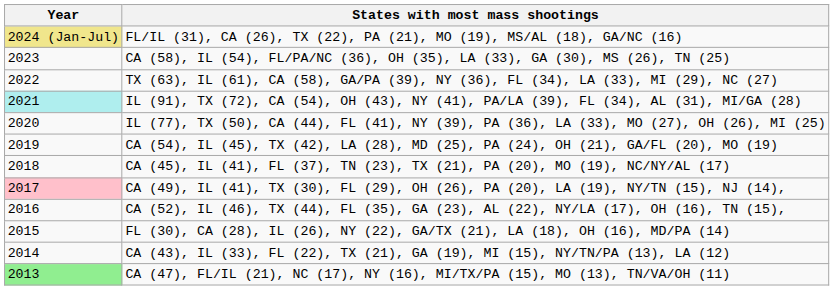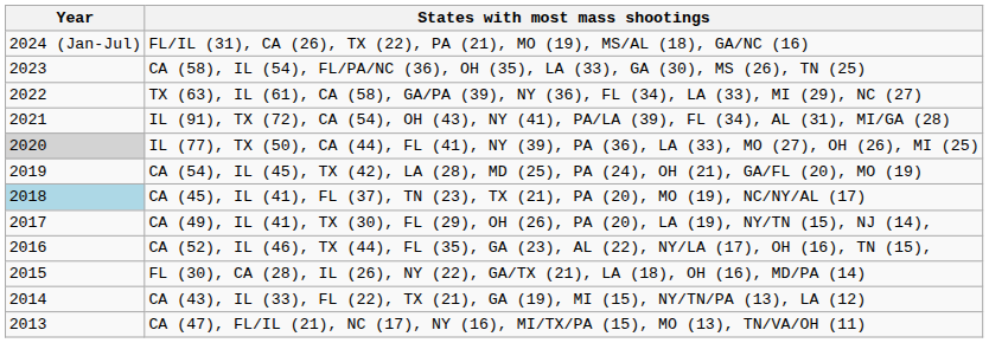row 2 | Year: khaki background -> no background
row 5 | Year: paleturquoise background -> no background
row 6 | Year: no background -> lightgrey background
row 8 | Year: no background -> lightblue background
row 9 | Year: pink background -> no background
row 13 | Year: lightgreen background -> no background
